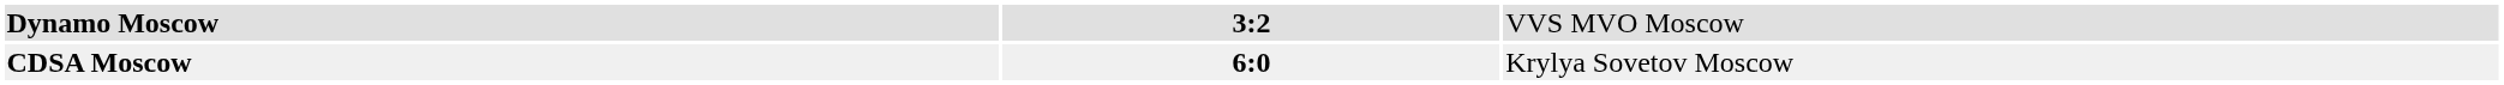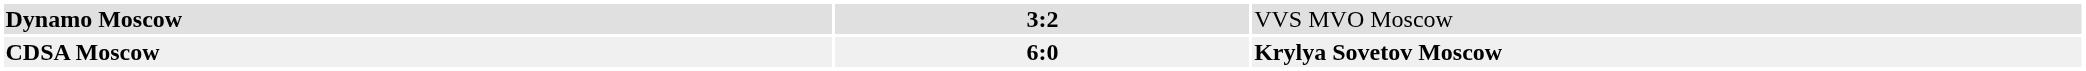CDSA Moscow | column 3: normal -> bold
